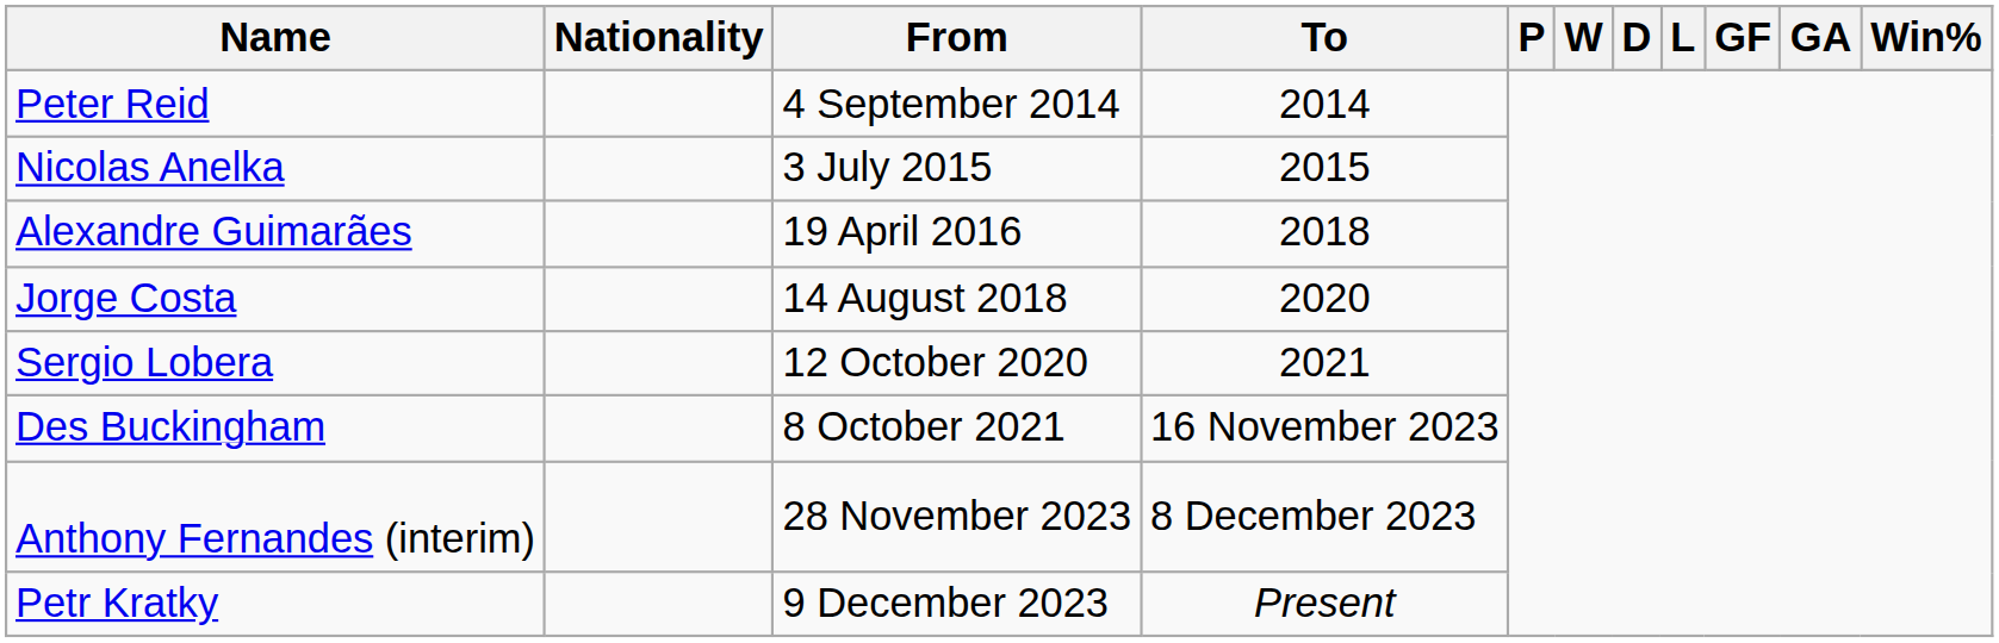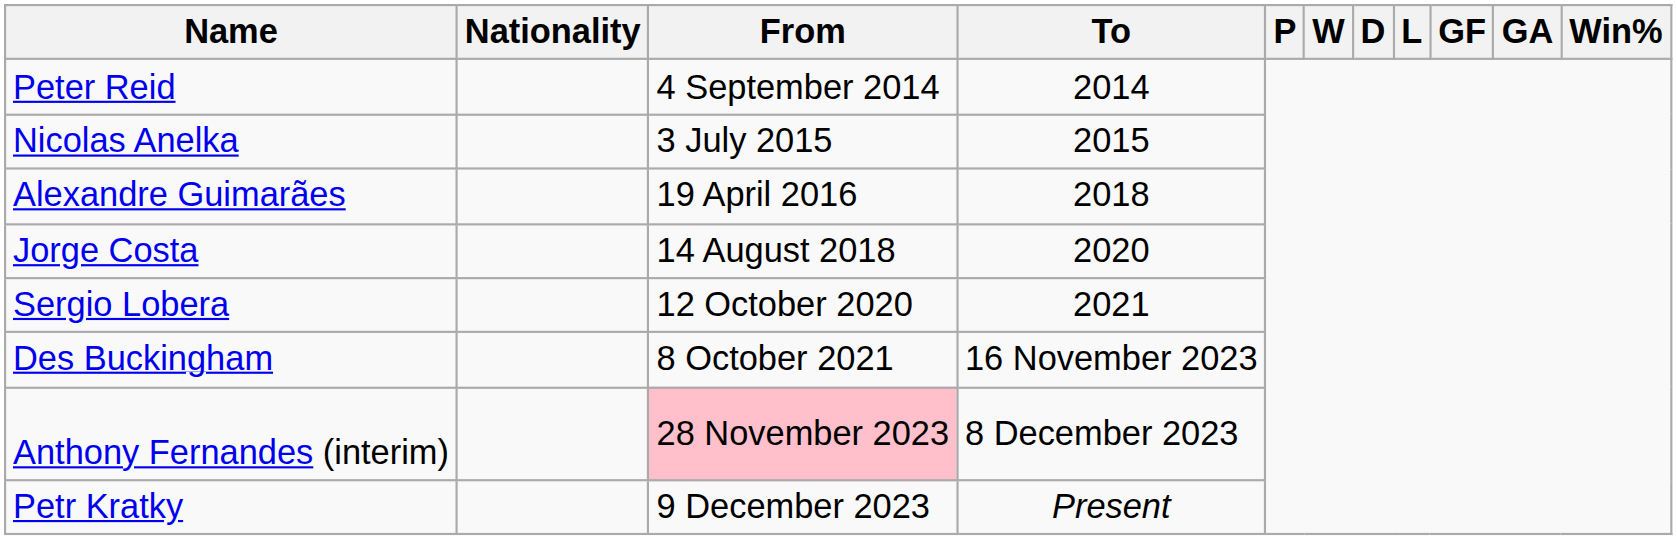Anthony Fernandes (interim) | From: no background -> pink background
